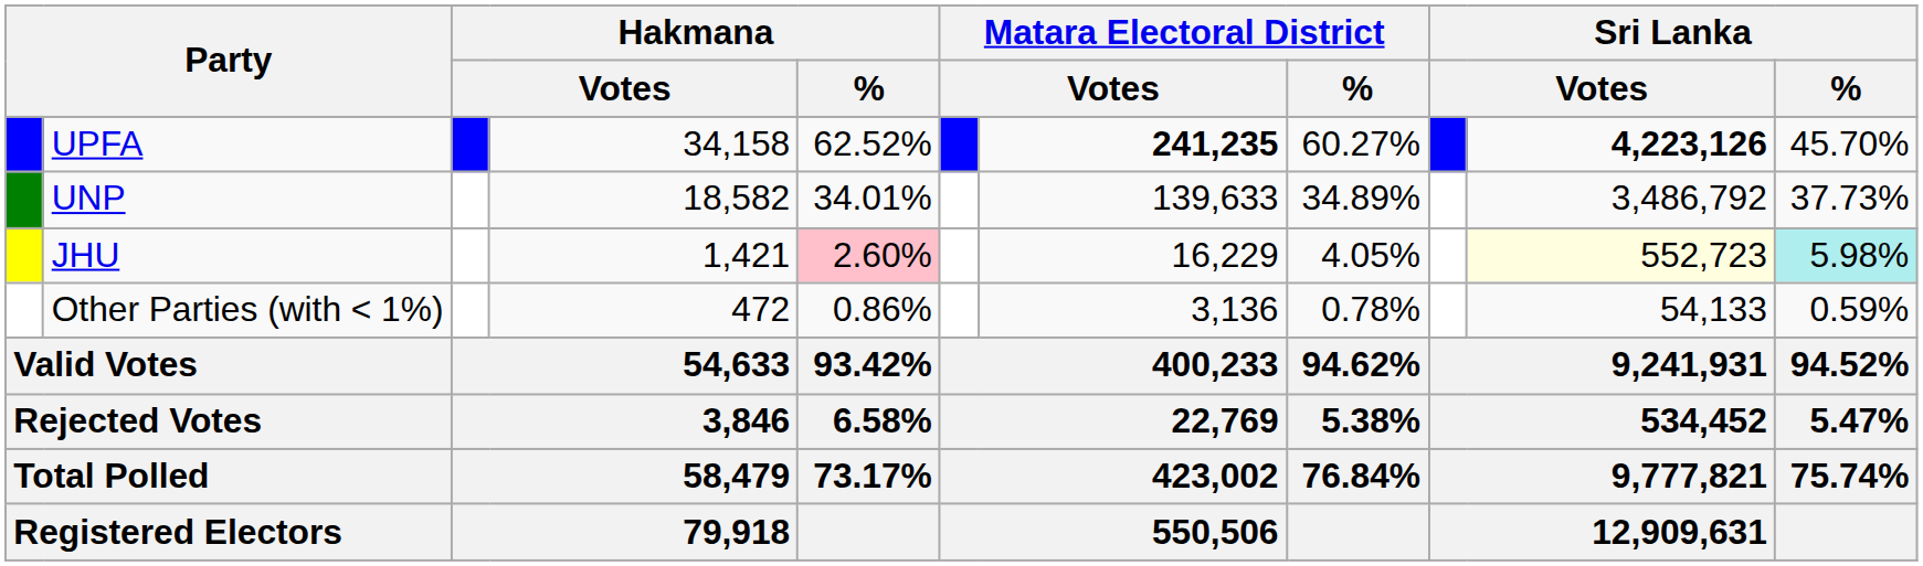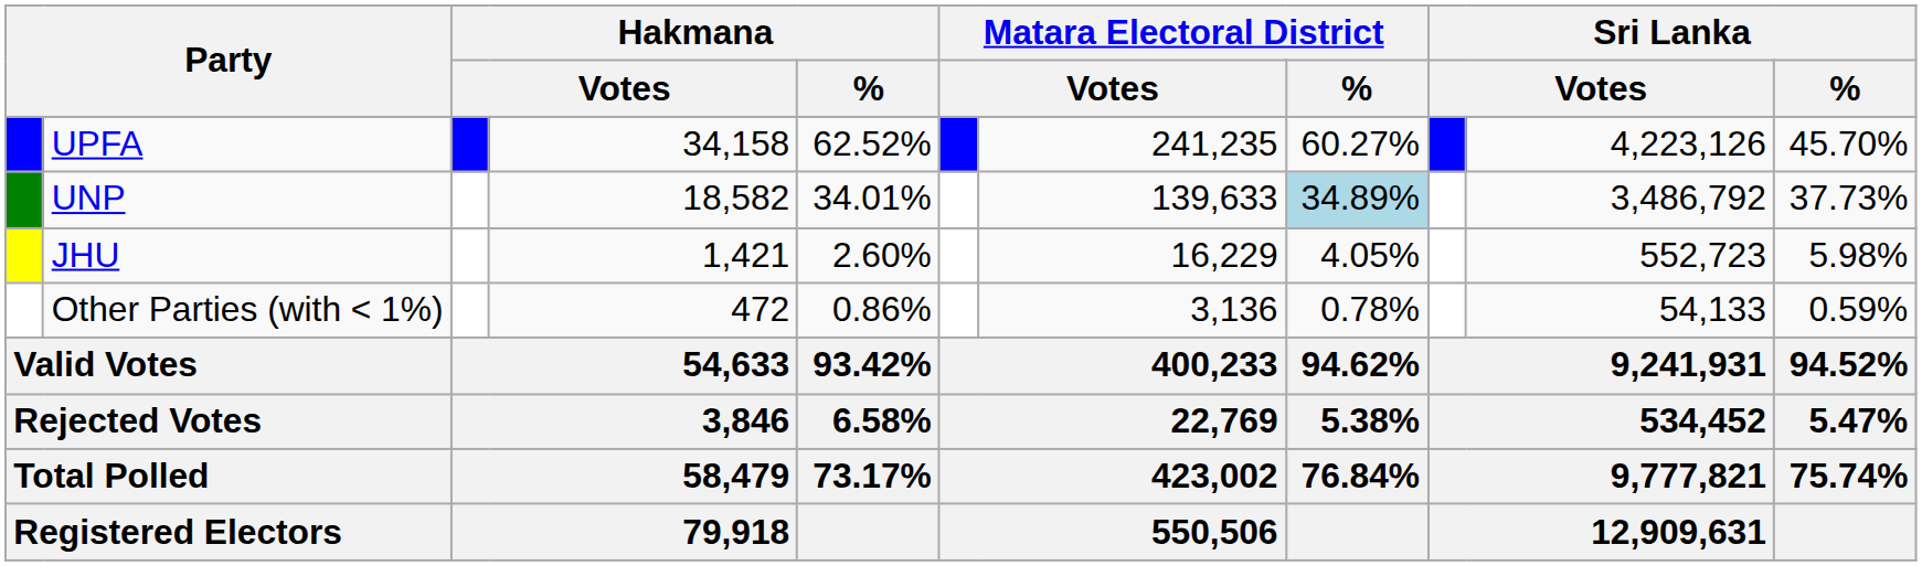UPFA | column 7: bold -> normal
UPFA | column 10: bold -> normal
UNP | Matara Electoral District / %: no background -> lightblue background
JHU | Hakmana / %: pink background -> no background
JHU | column 10: lightyellow background -> no background
JHU | Sri Lanka / %: paleturquoise background -> no background
